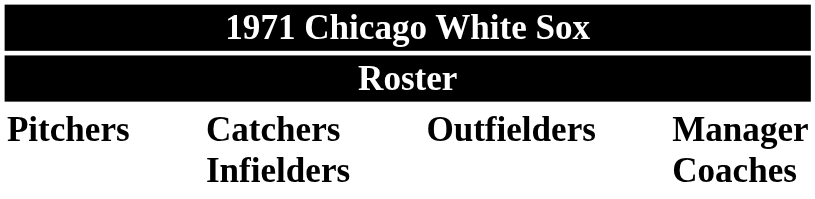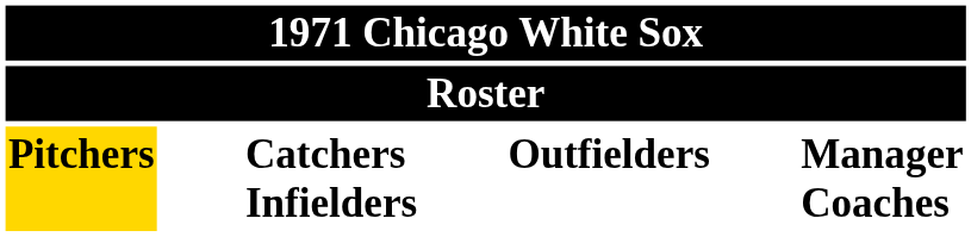Pitchers | column 1: no background -> gold background
